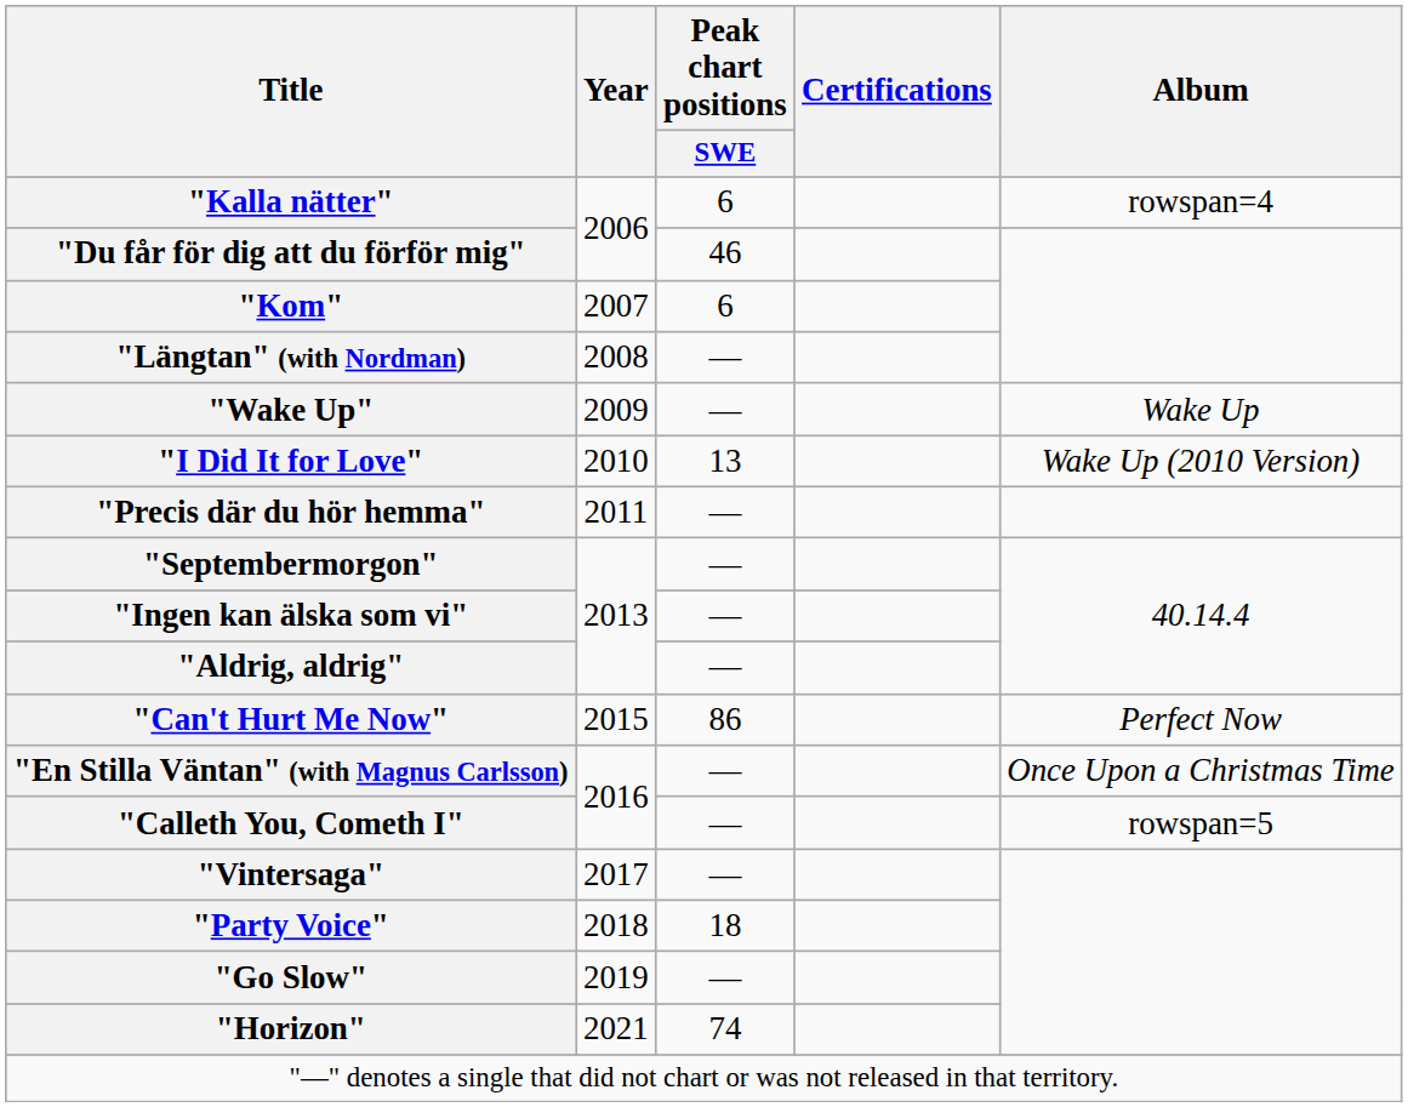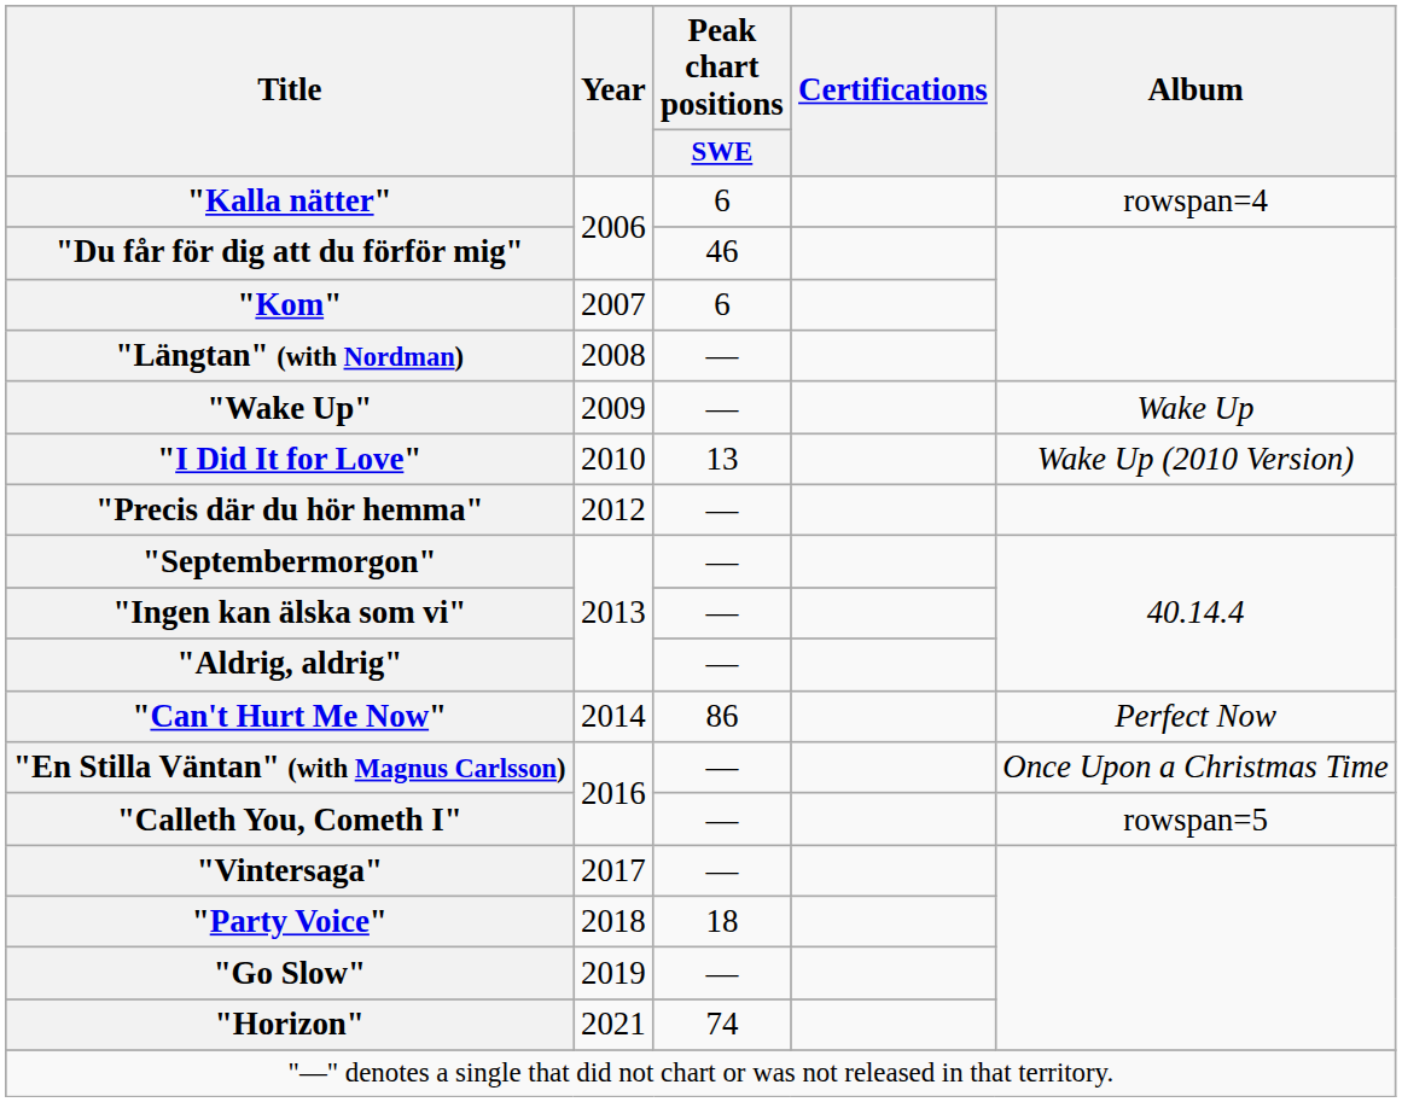"Precis där du hör hemma" | Year: 2011 -> 2012
"Can't Hurt Me Now" | Year: 2015 -> 2014
